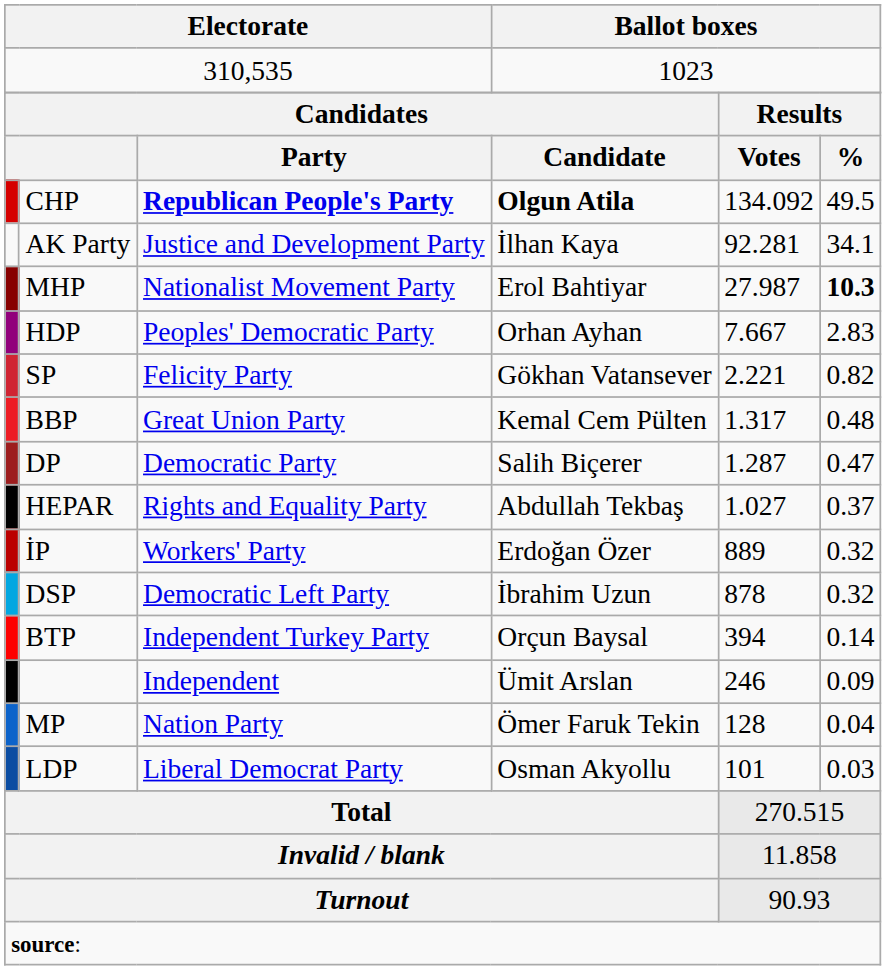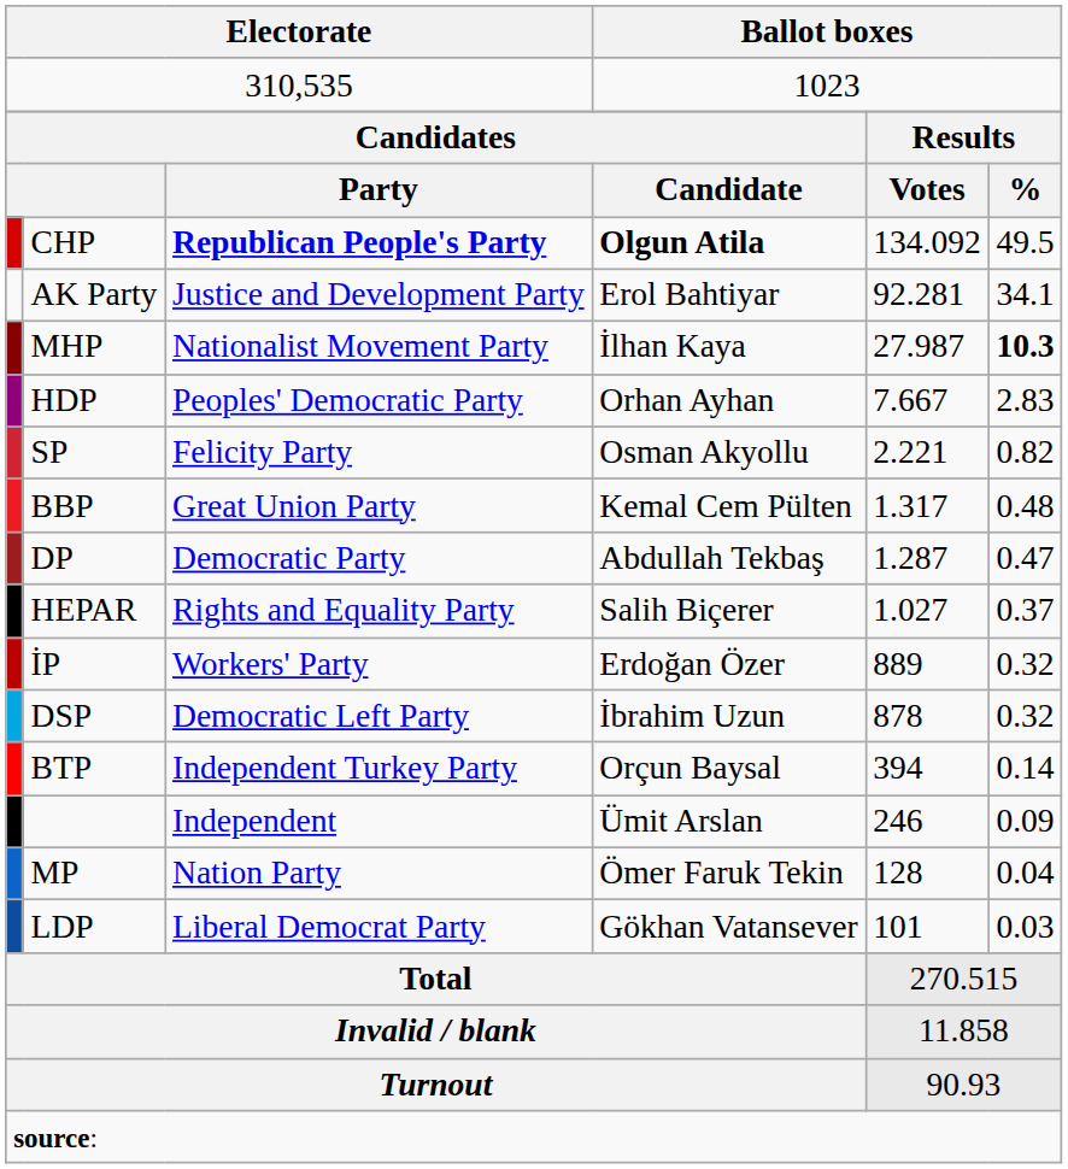AK Party | column 4: İlhan Kaya -> Erol Bahtiyar
MHP | column 4: Erol Bahtiyar -> İlhan Kaya
SP | column 4: Gökhan Vatansever -> Osman Akyollu
DP | column 4: Salih Biçerer -> Abdullah Tekbaş
HEPAR | column 4: Abdullah Tekbaş -> Salih Biçerer
LDP | column 4: Osman Akyollu -> Gökhan Vatansever
